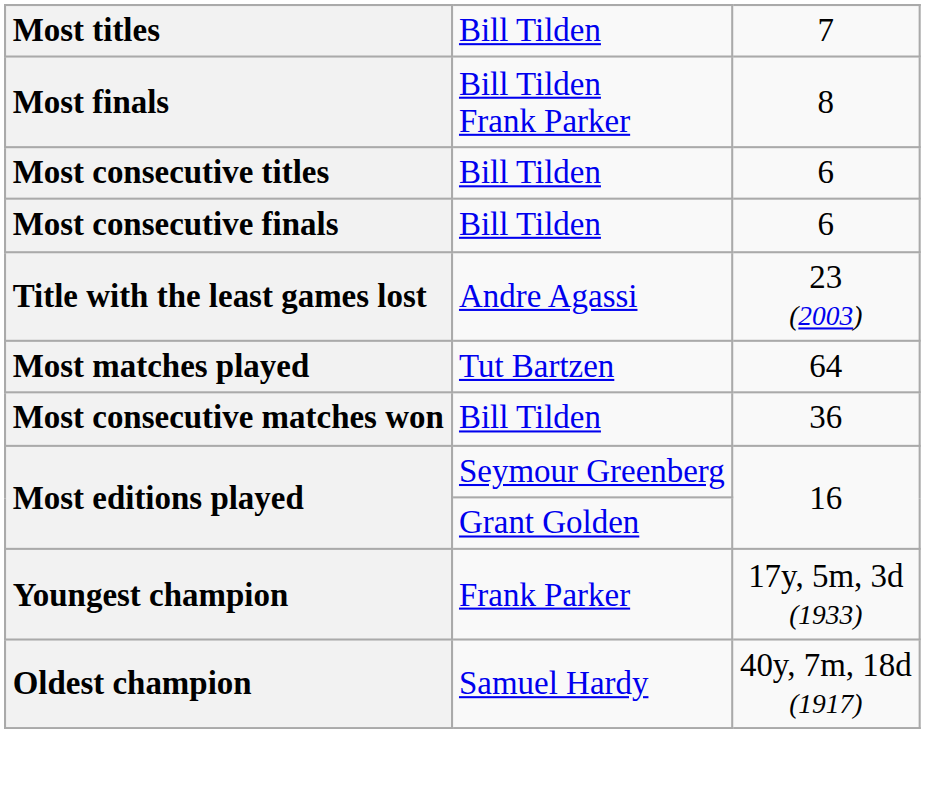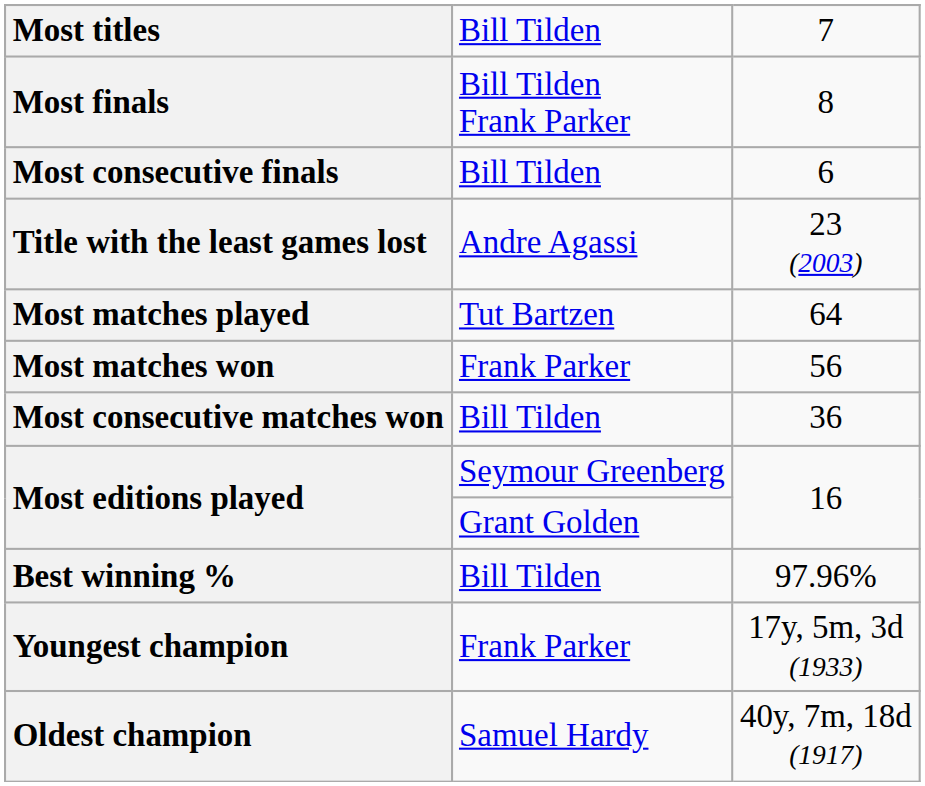- row: Most consecutive titles | Bill Tilden | 6
+ row: Most matches won | Frank Parker | 56
+ row: Best winning % | Bill Tilden | 97.96%
